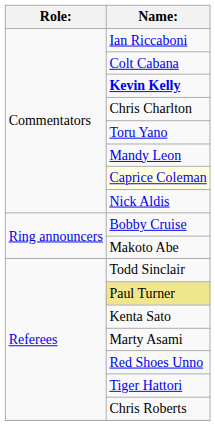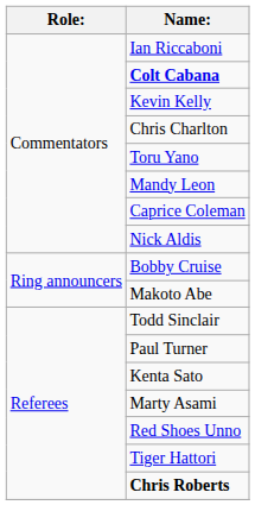Colt Cabana | Name:: normal -> bold
Kevin Kelly | Name:: bold -> normal
Caprice Coleman | Name:: lightyellow background -> no background
Paul Turner | Name:: khaki background -> no background
Chris Roberts | Name:: normal -> bold
